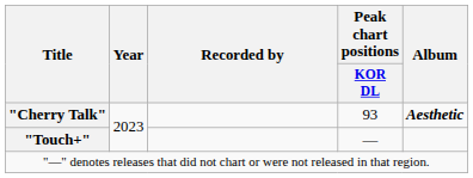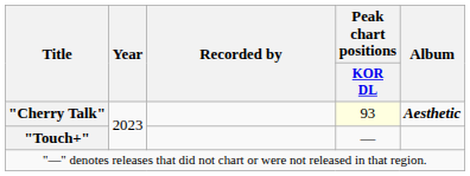"Cherry Talk" | Peak chart positions / KOR DL: no background -> lightyellow background
